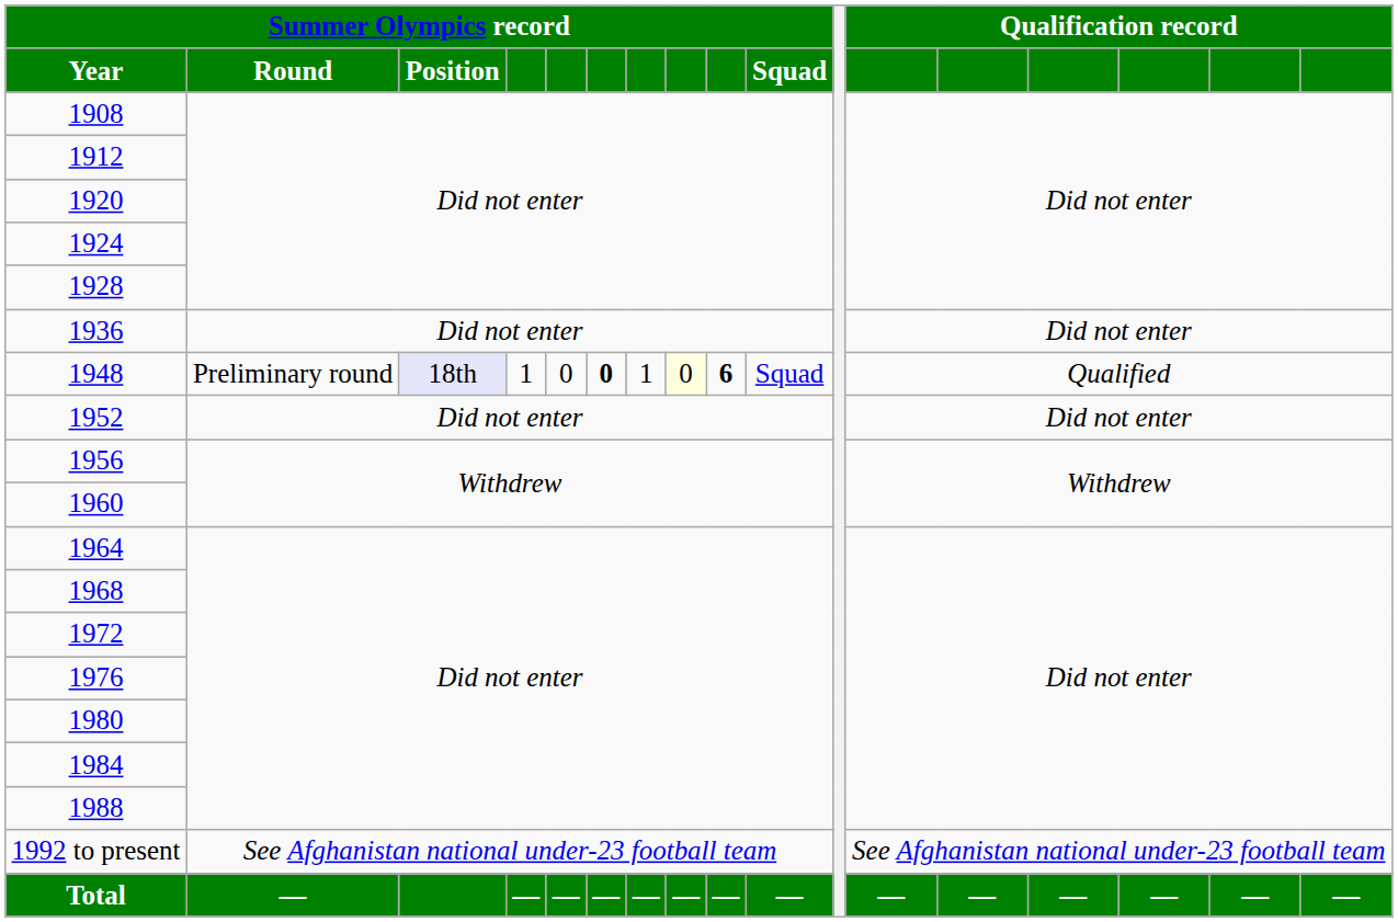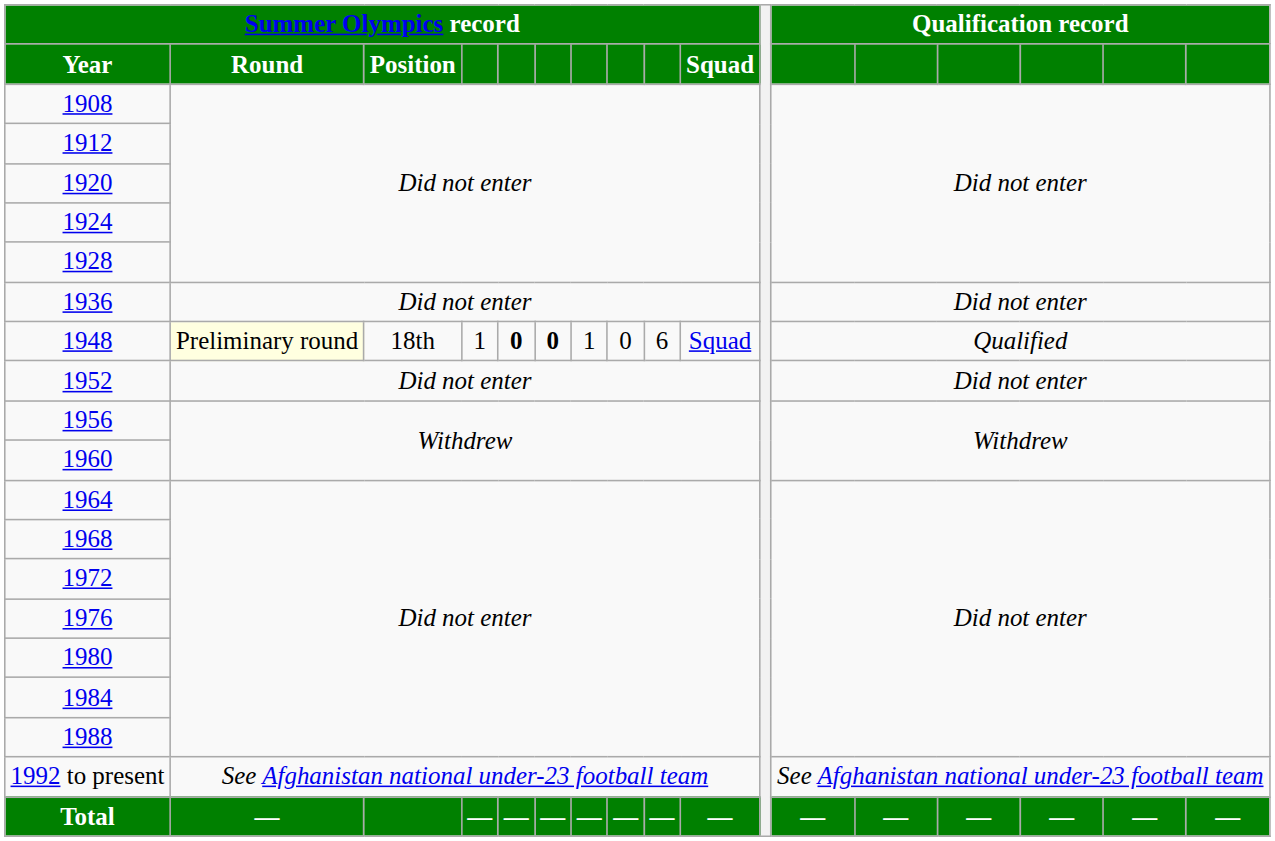1948 | Summer Olympics record / Round: no background -> lightyellow background
1948 | Summer Olympics record / Position: lavender background -> no background
1948 | column 5: normal -> bold
1948 | column 8: lightyellow background -> no background
1948 | column 9: bold -> normal
